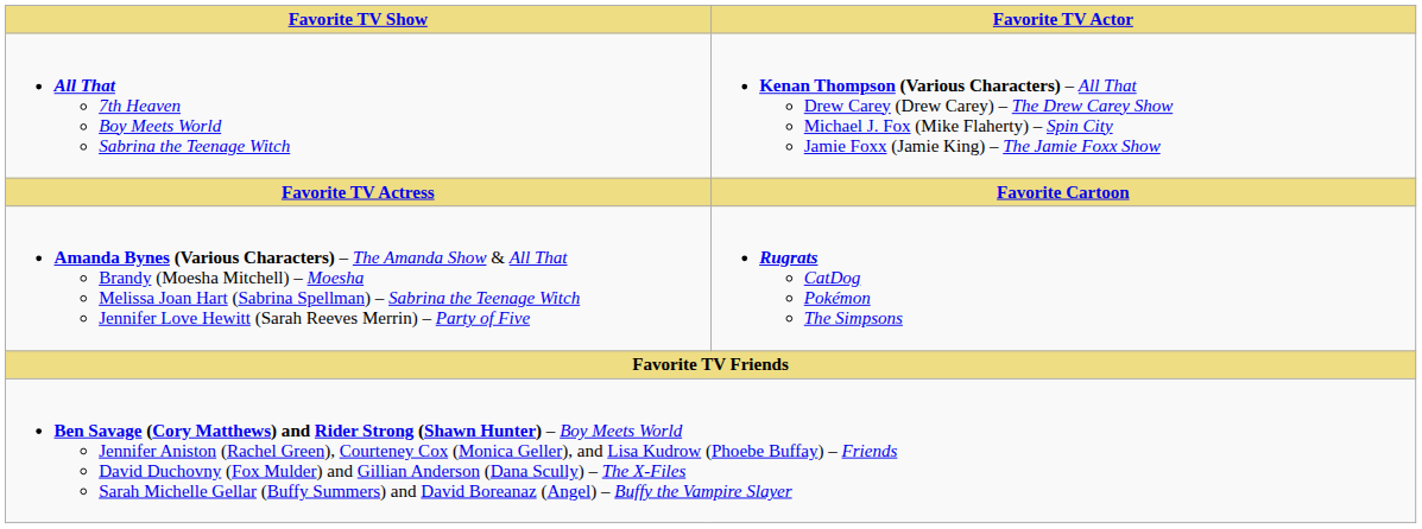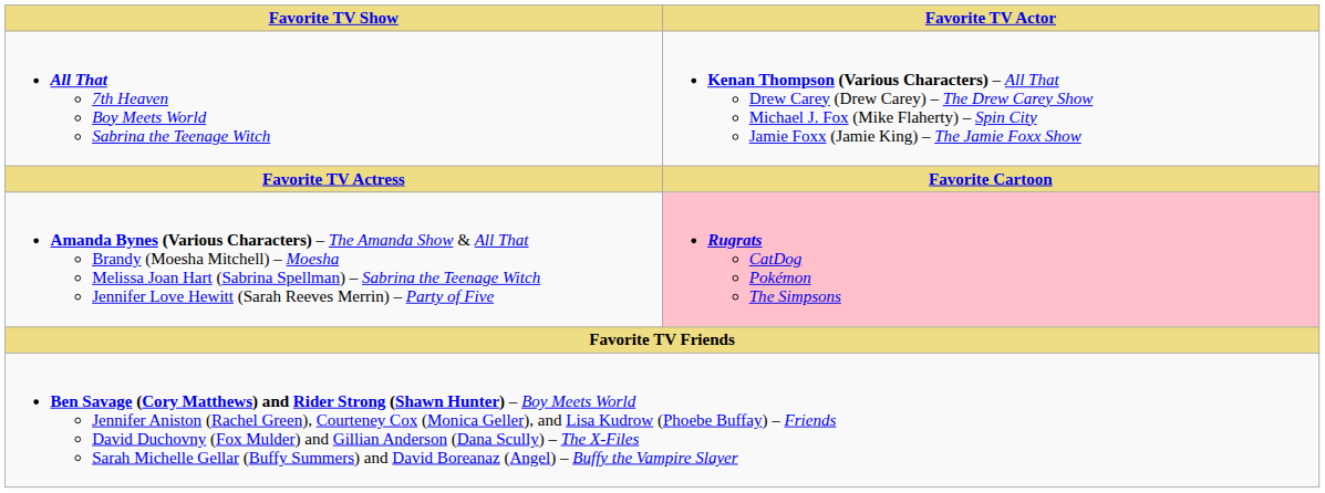row 4 | Favorite TV Actor: no background -> pink background
